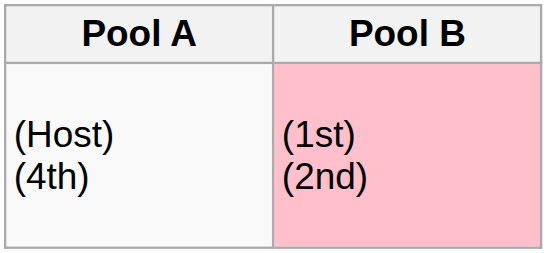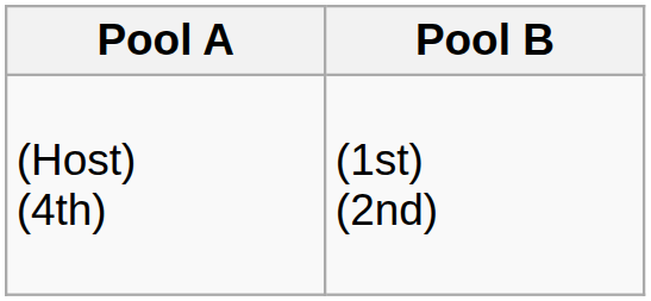(Host) (4th) | Pool B: pink background -> no background
